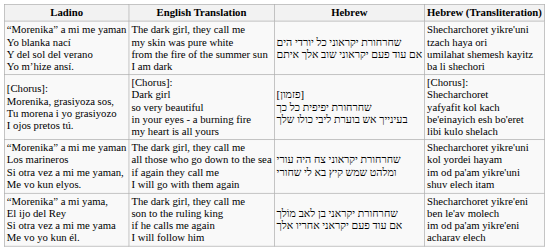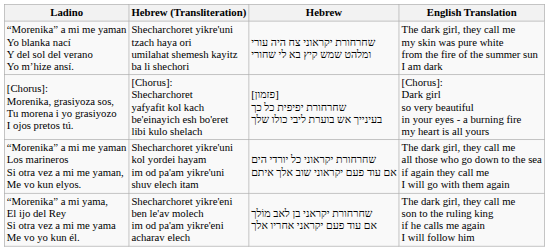columns swapped: Hebrew (Transliteration) <-> English Translation
row 2 | Hebrew: שחרחורת יקראוני כל יורדי הים אם עוד פעם יקראוני שוב אלך איתם -> שחרחורת יקראוני צח היה עורי ומלהט שמש קיץ בא לי שחורי
row 4 | Hebrew: שחרחורת יקראוני צח היה עורי ומלהט שמש קיץ בא לי שחורי -> שחרחורת יקראוני כל יורדי הים אם עוד פעם יקראוני שוב אלך איתם
